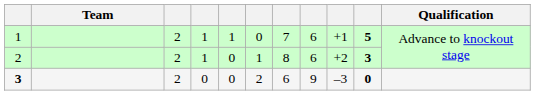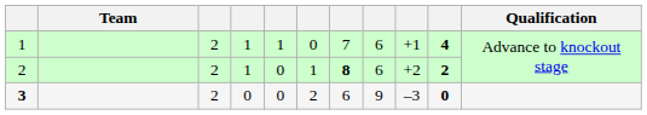row 2 | column 10: 5 -> 4
row 3 | column 7: normal -> bold
row 3 | column 10: 3 -> 2
